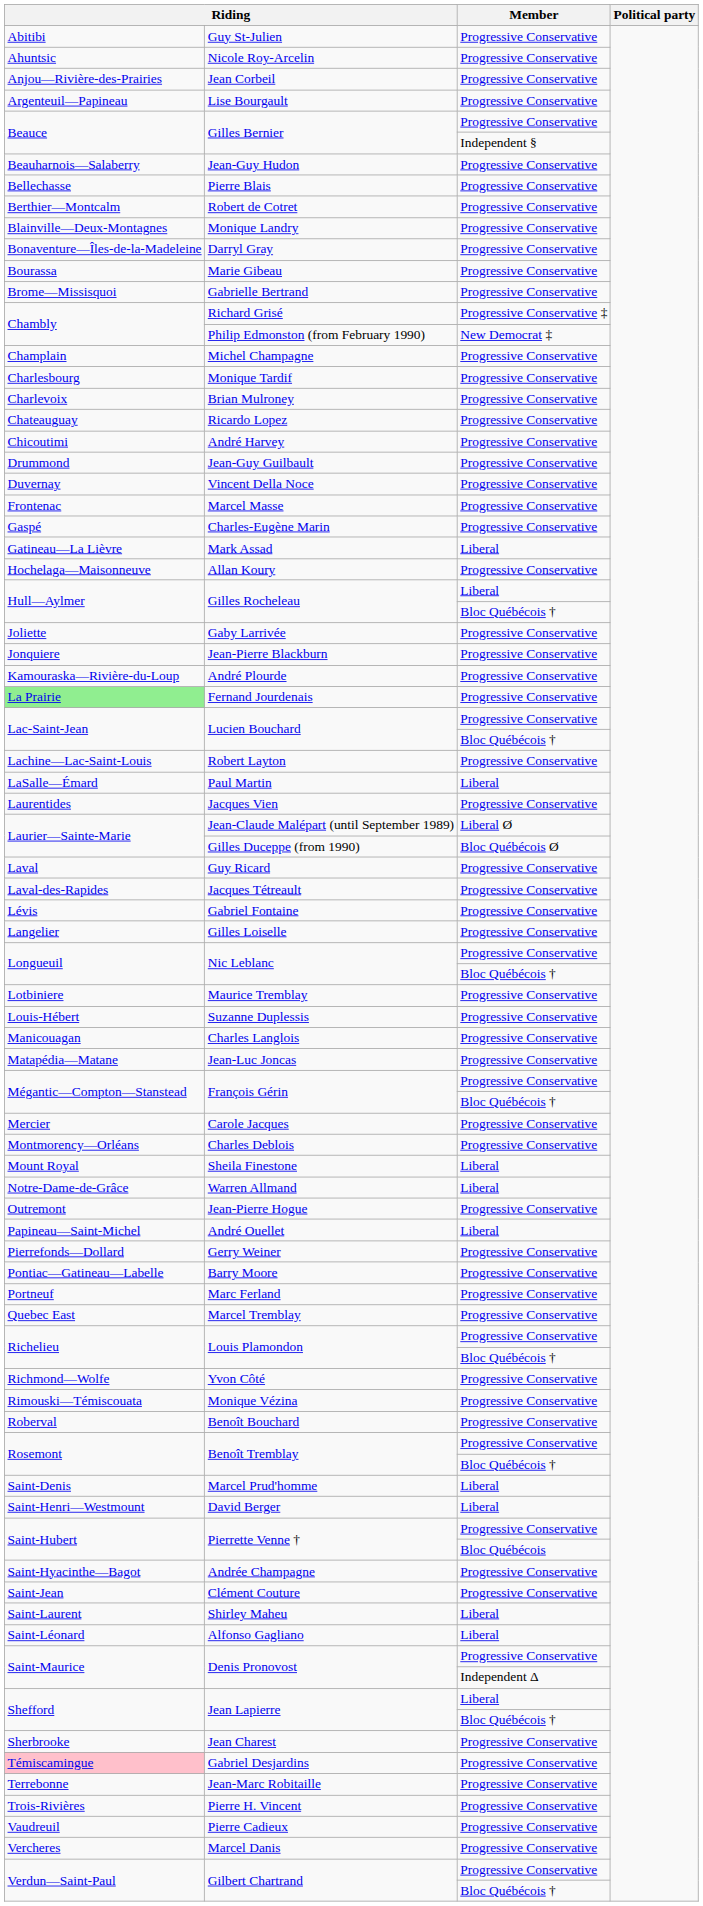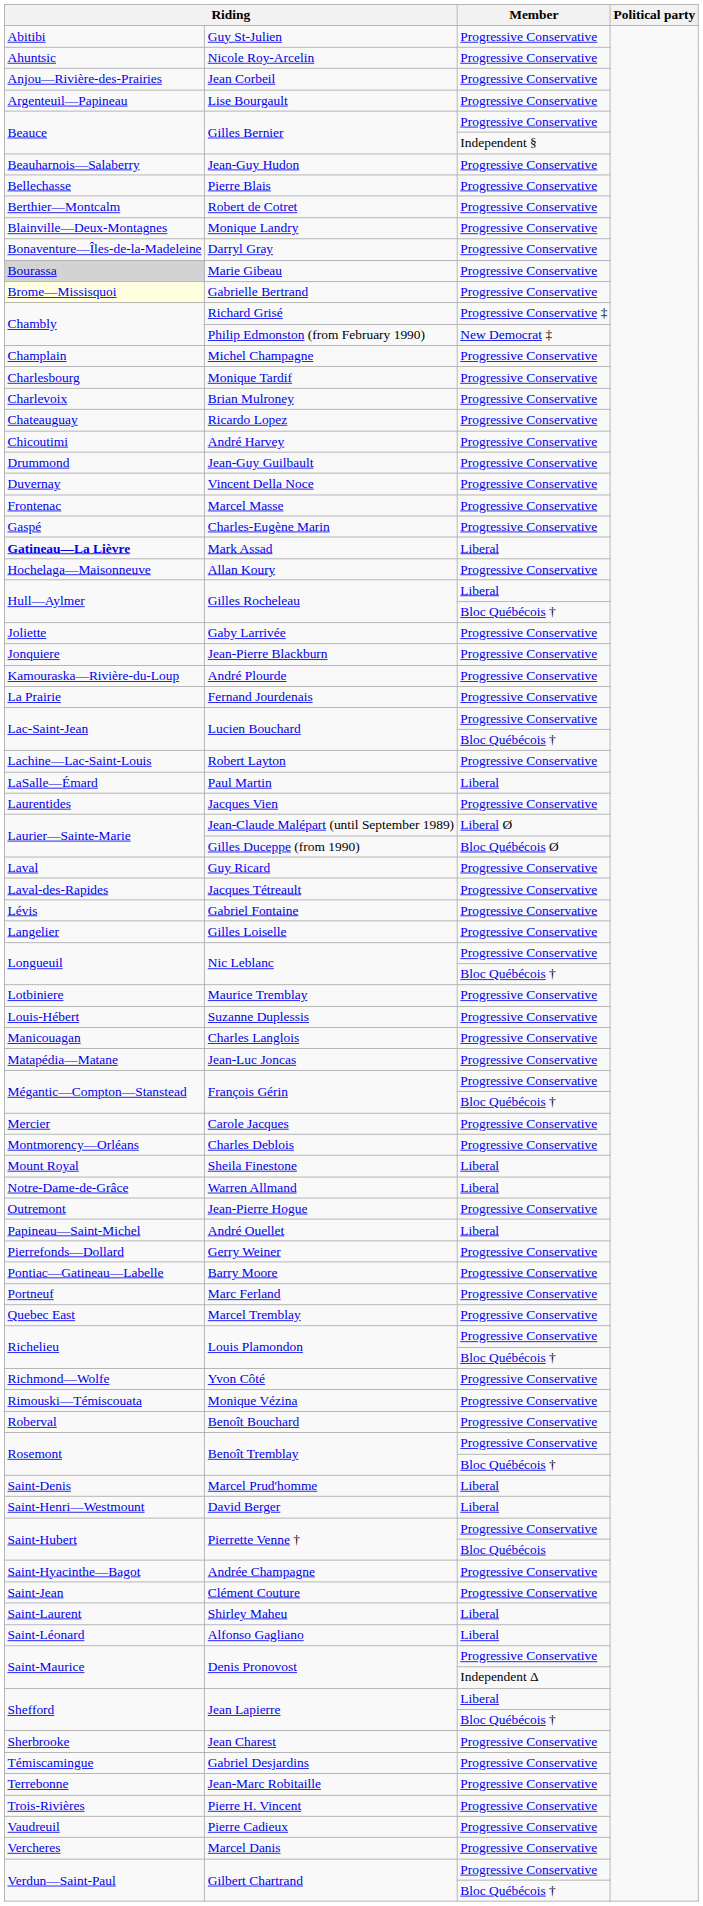Marie Gibeau | column 1: no background -> lightgrey background
Gabrielle Bertrand | column 1: no background -> lightyellow background
Mark Assad | column 1: normal -> bold
Fernand Jourdenais | column 1: lightgreen background -> no background
Gabriel Desjardins | column 1: pink background -> no background
